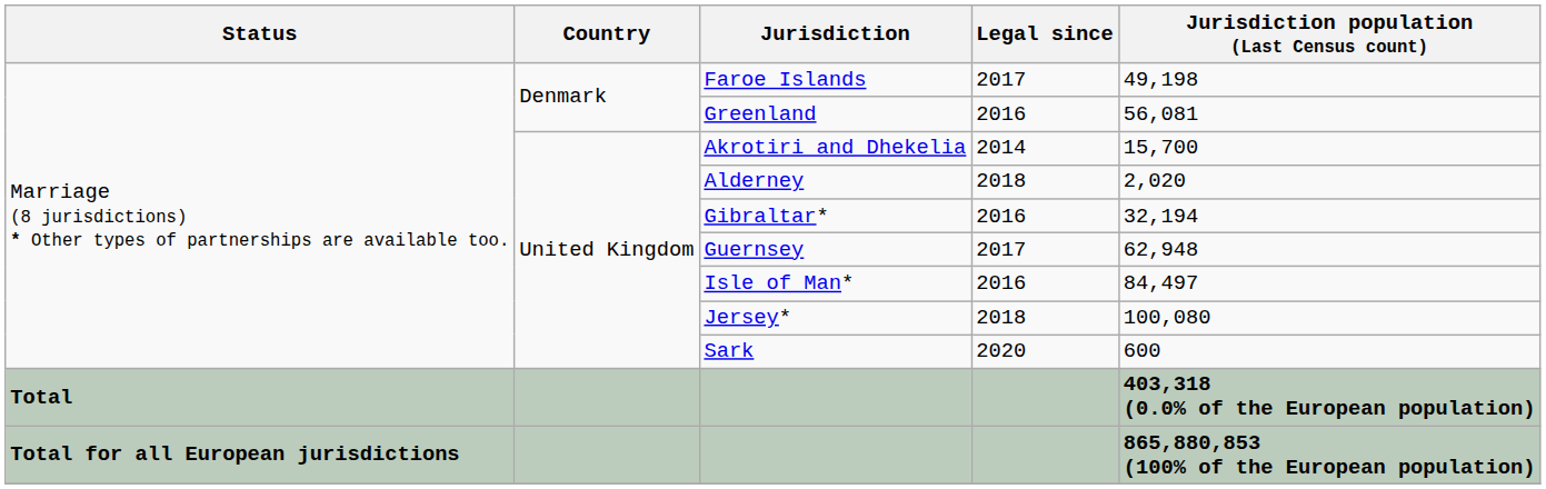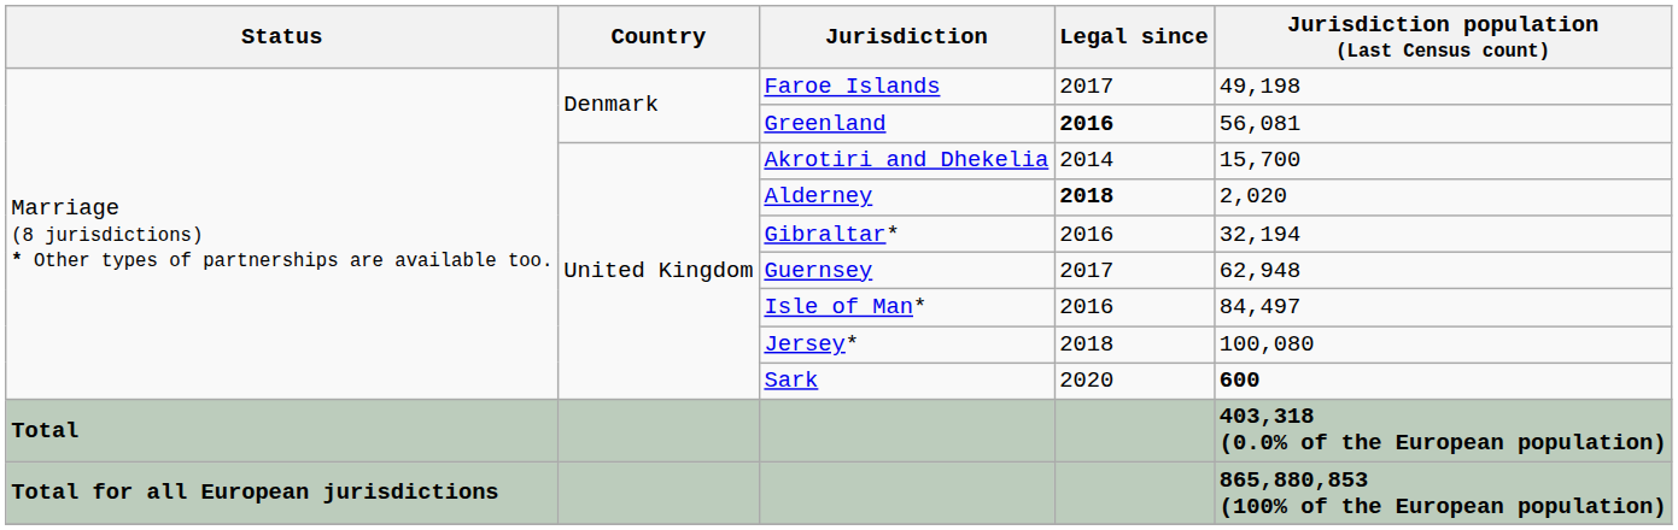Greenland | Legal since: normal -> bold
Alderney | Legal since: normal -> bold
Sark | Jurisdiction population (Last Census count): normal -> bold
